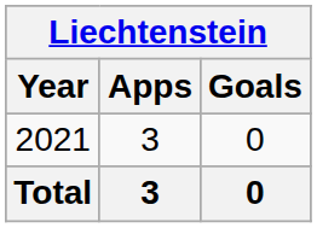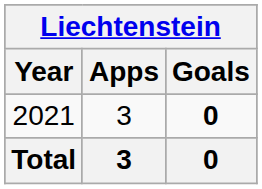2021 | Goals: normal -> bold
